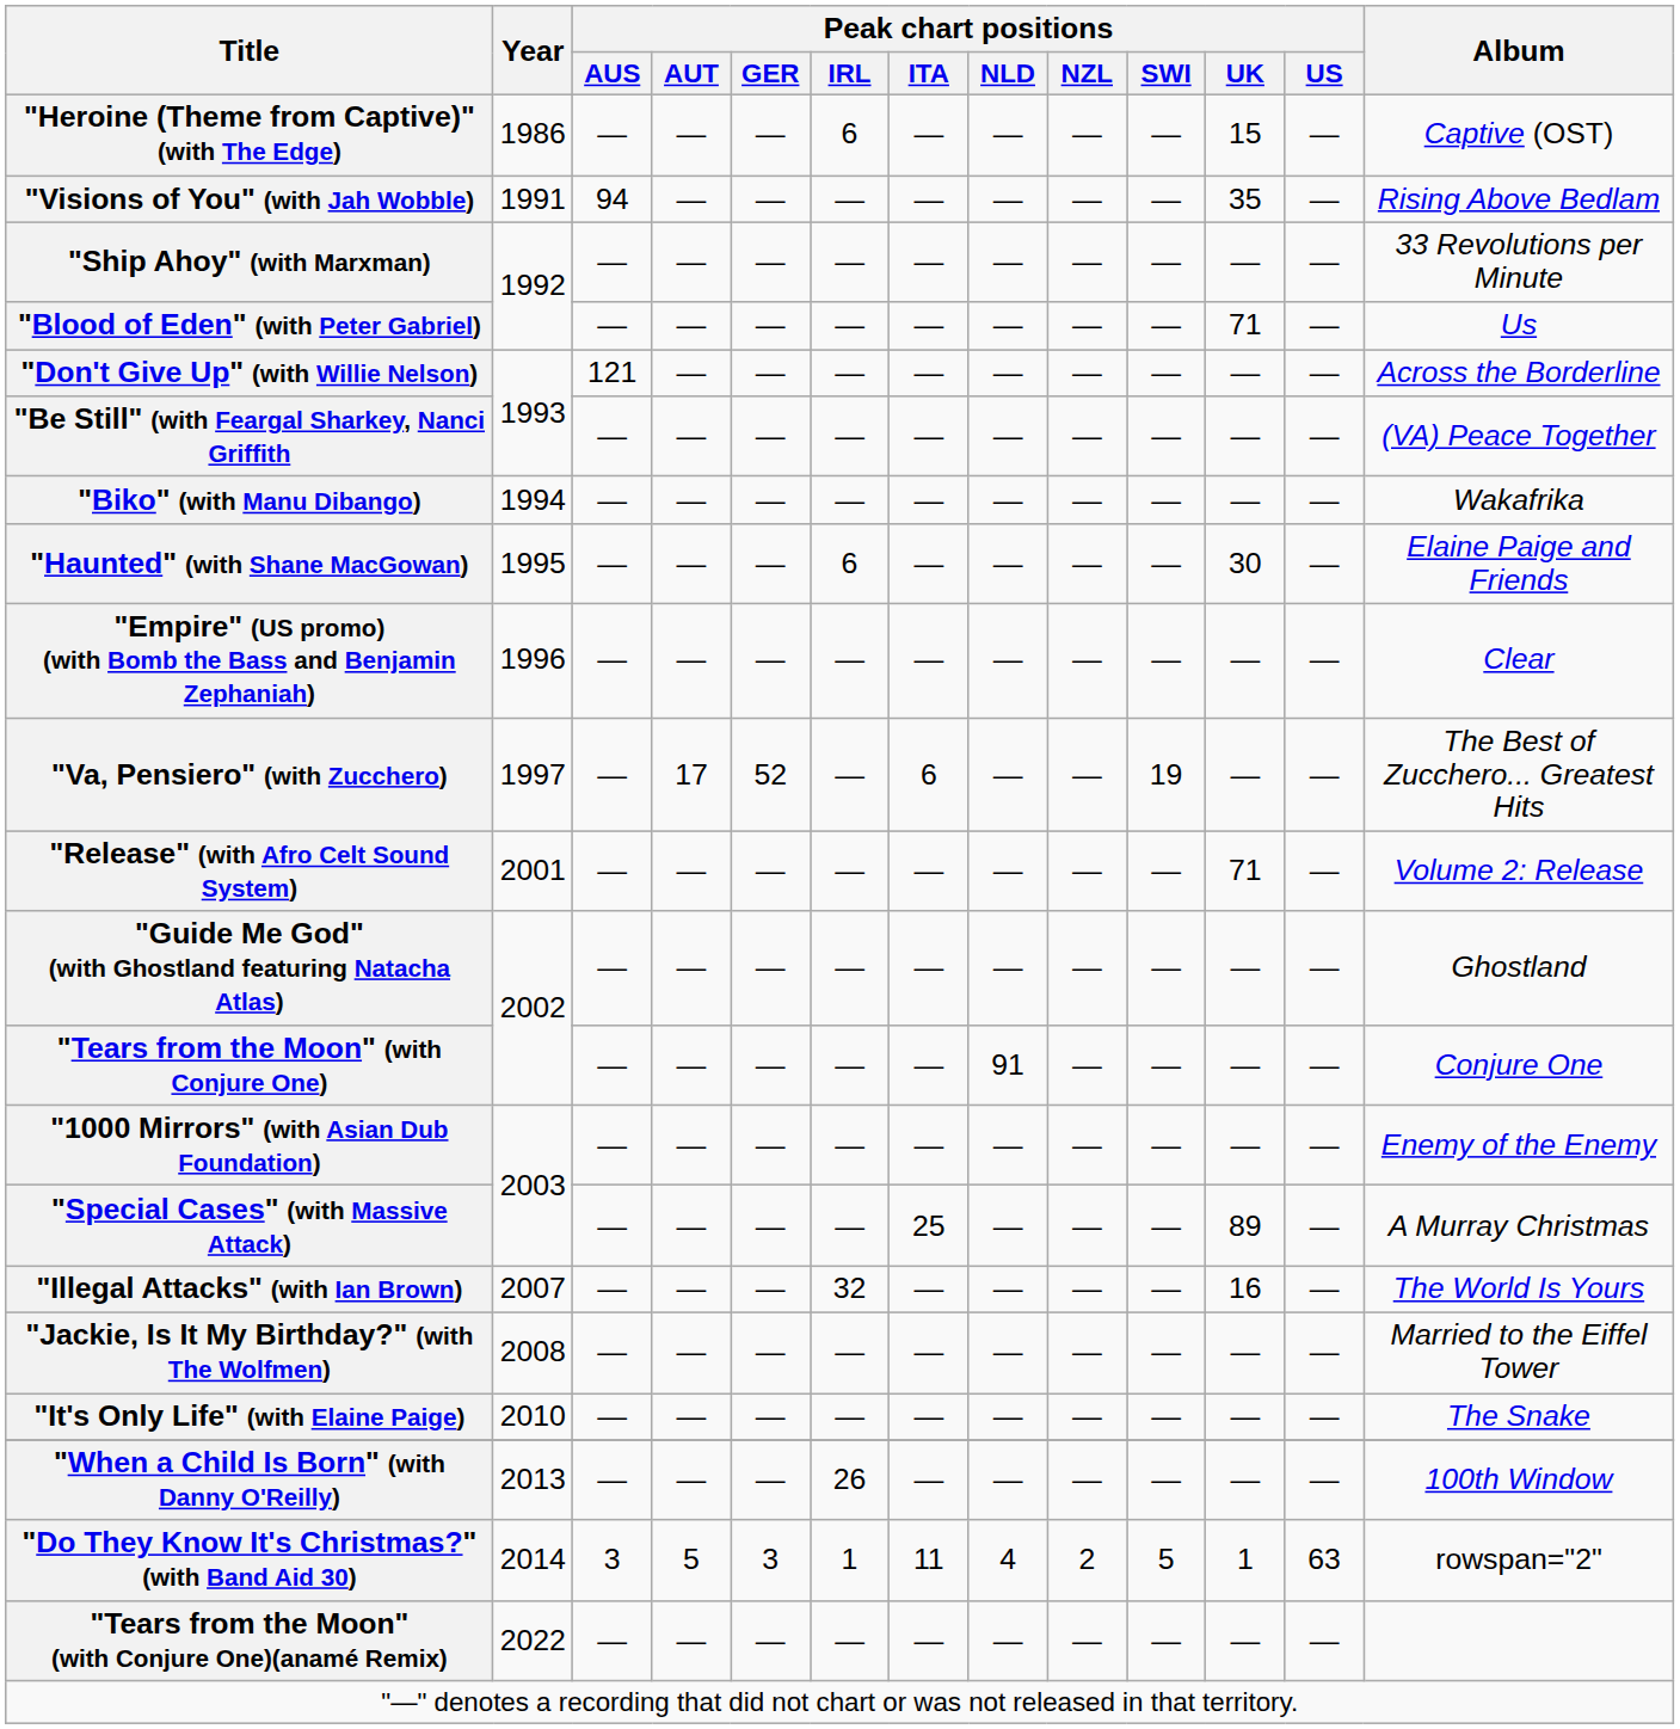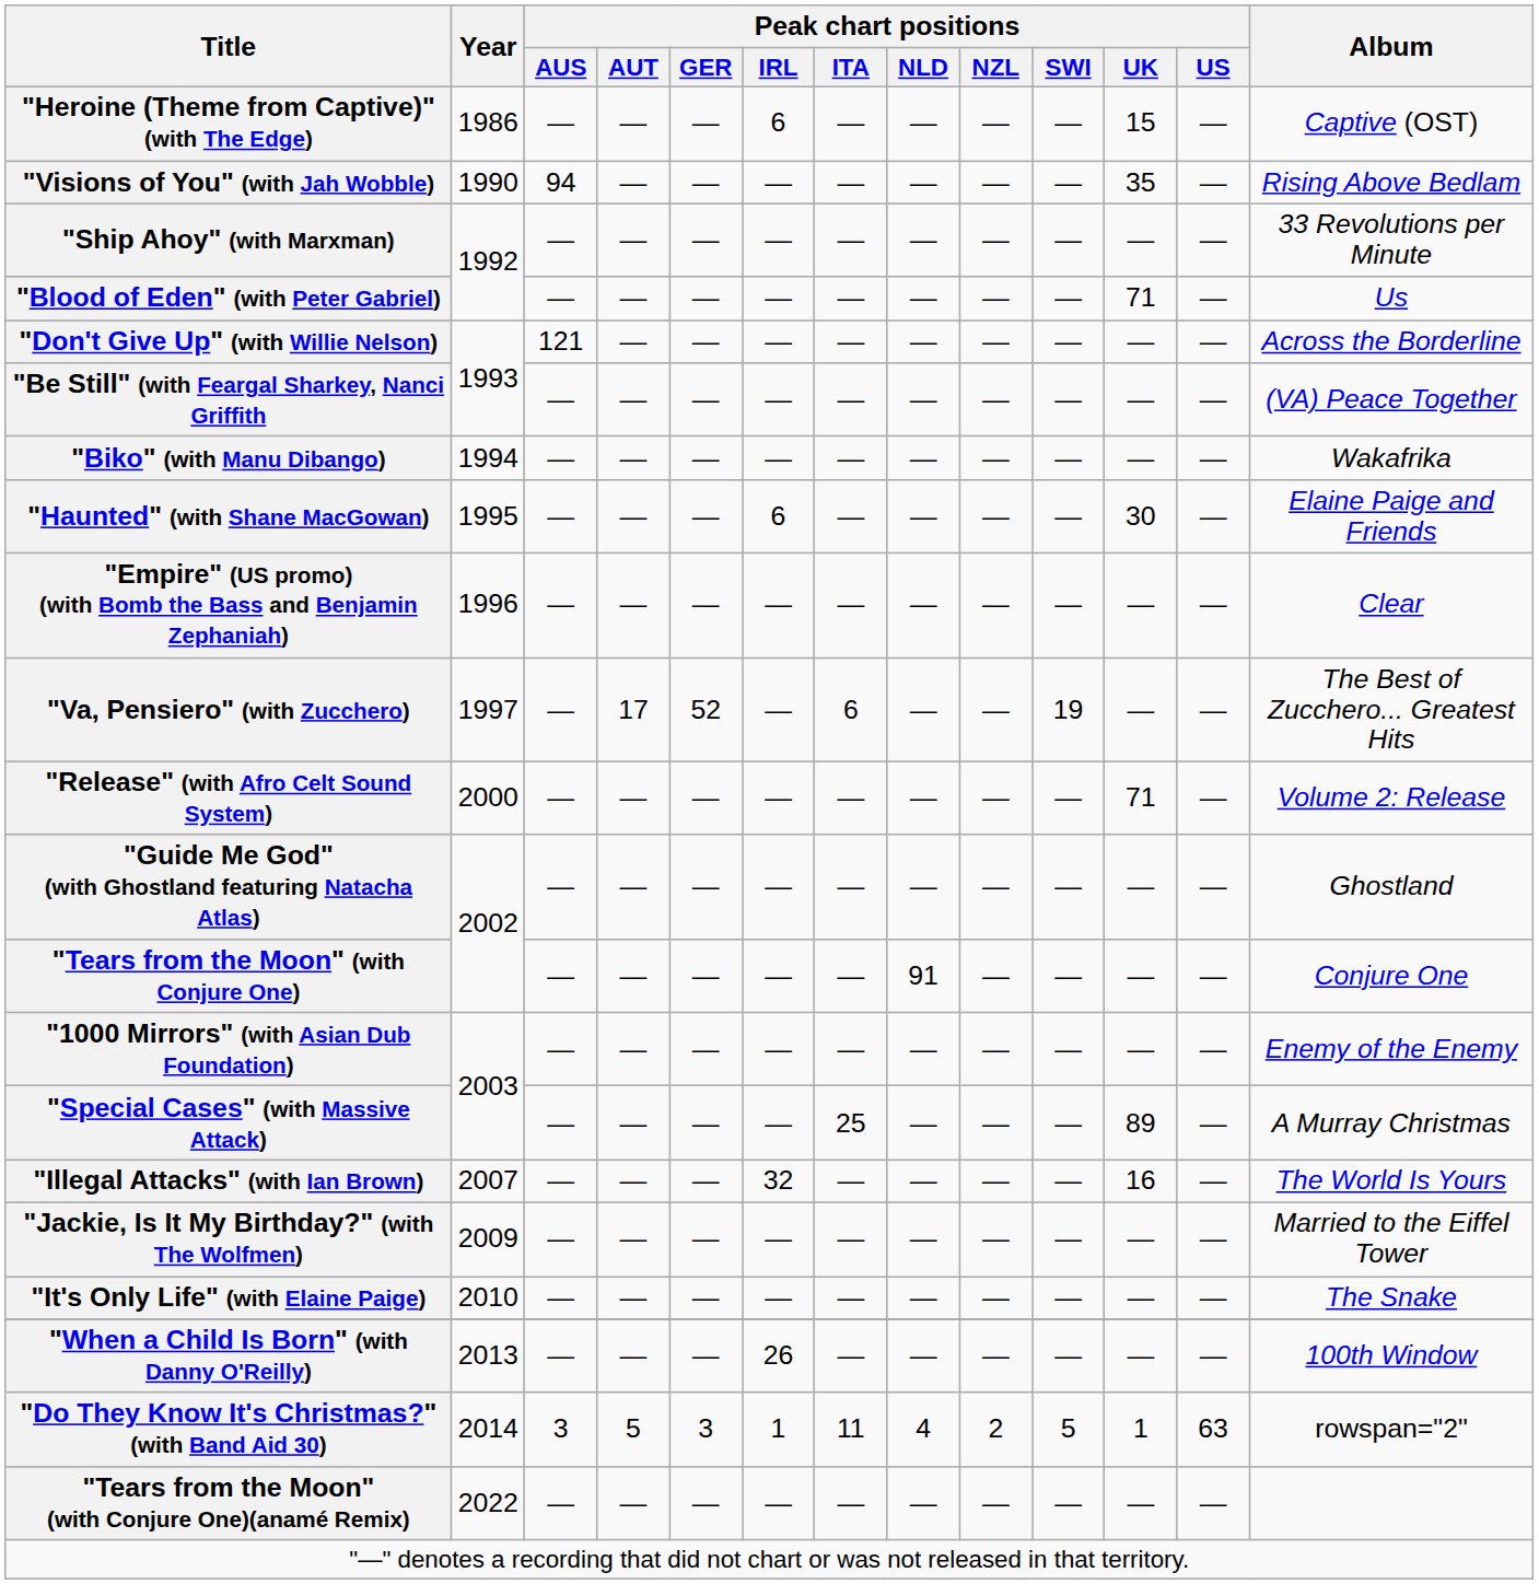"Visions of You" (with Jah Wobble) | Year: 1991 -> 1990
"Release" (with Afro Celt Sound System) | Year: 2001 -> 2000
"Jackie, Is It My Birthday?" (with The Wolfmen) | Year: 2008 -> 2009
